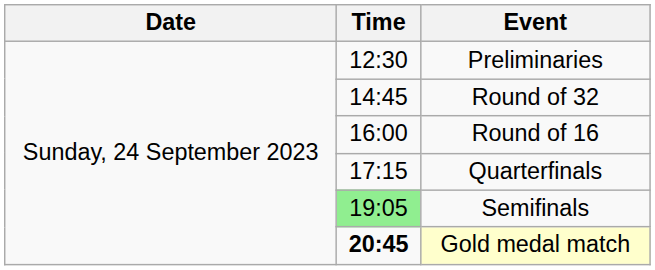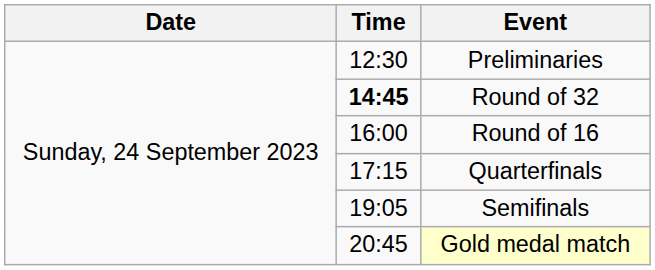Round of 32 | Time: normal -> bold
Semifinals | Time: lightgreen background -> no background
Gold medal match | Time: bold -> normal
